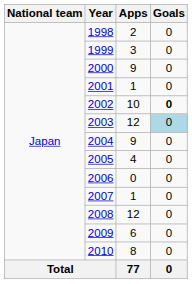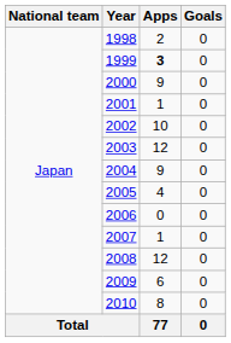1999 | Apps: normal -> bold
2002 | Goals: bold -> normal
2003 | Goals: lightblue background -> no background
